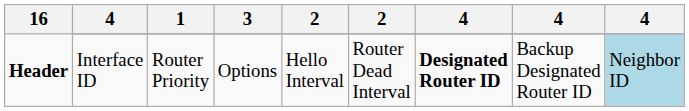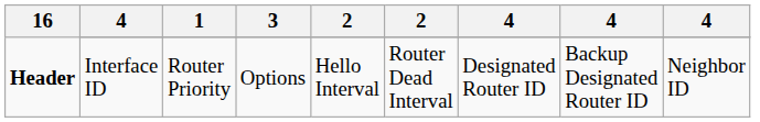Interface ID | column 7: bold -> normal
Interface ID | column 9: lightblue background -> no background
